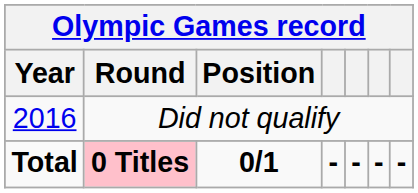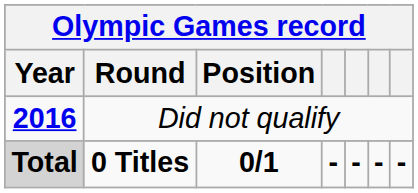2016 | Year: normal -> bold
Total | Year: no background -> lightgrey background
Total | Round: pink background -> no background
